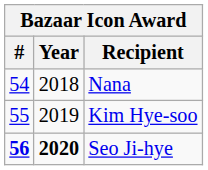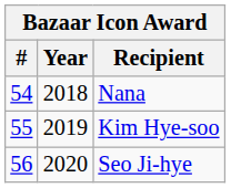Seo Ji-hye | #: bold -> normal
Seo Ji-hye | Year: bold -> normal
